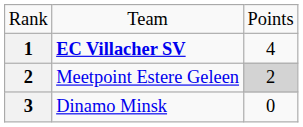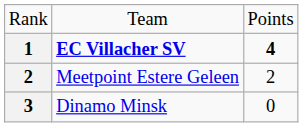EC Villacher SV | column 3: normal -> bold
Meetpoint Estere Geleen | column 3: lightgrey background -> no background
